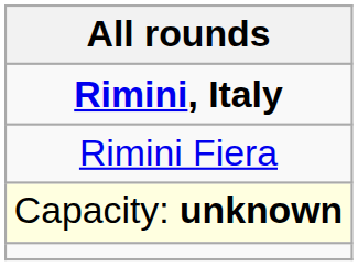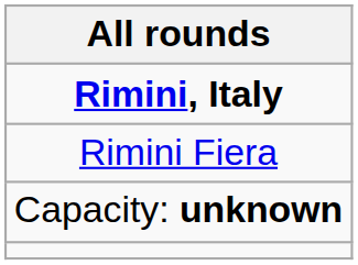row 4 | column 1: lightyellow background -> no background
